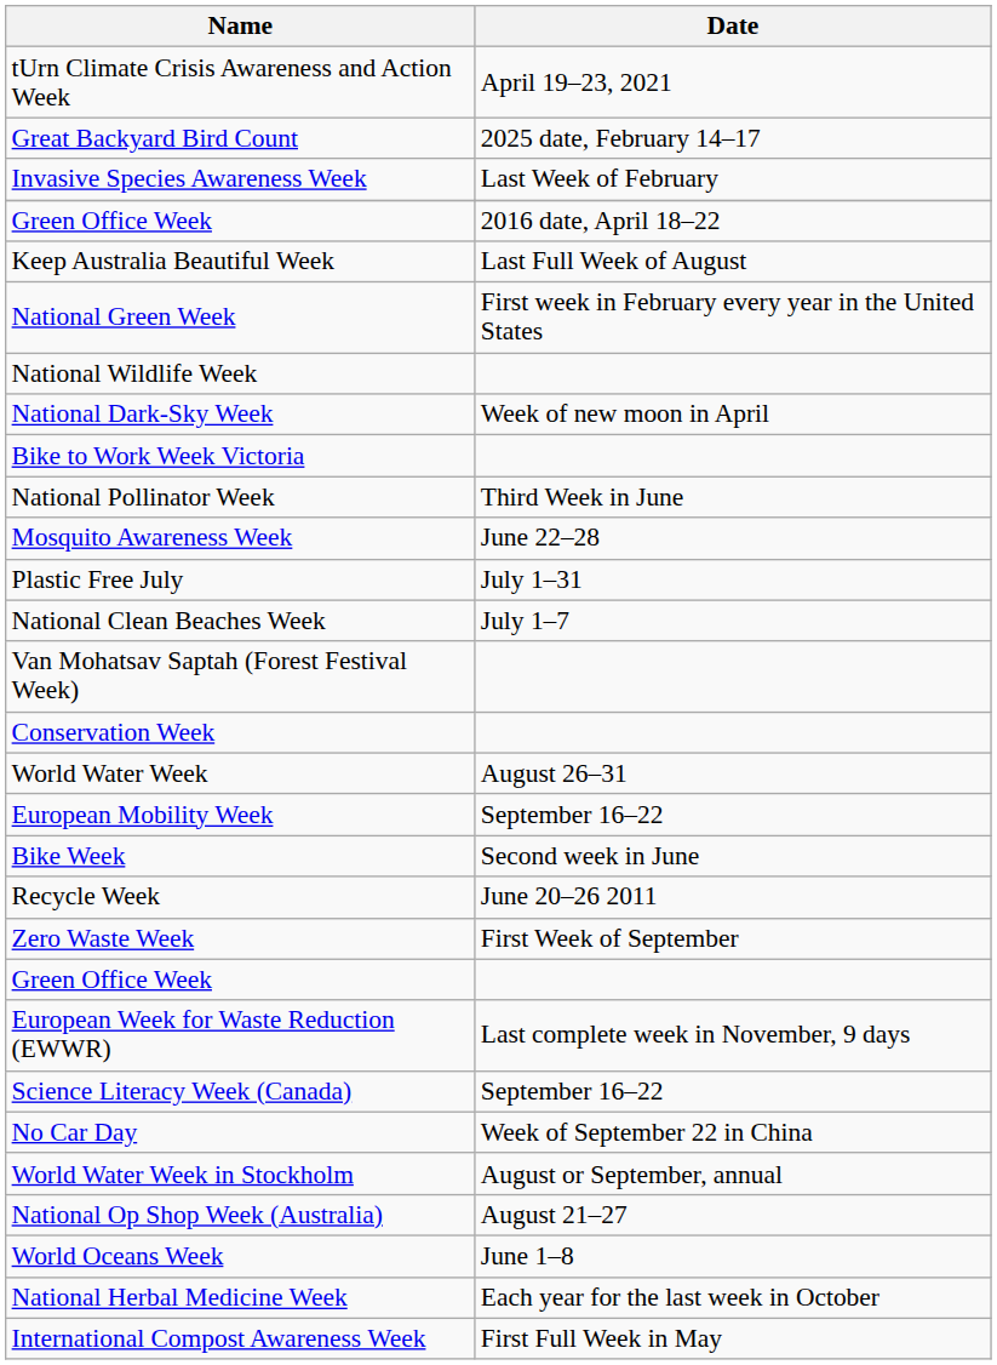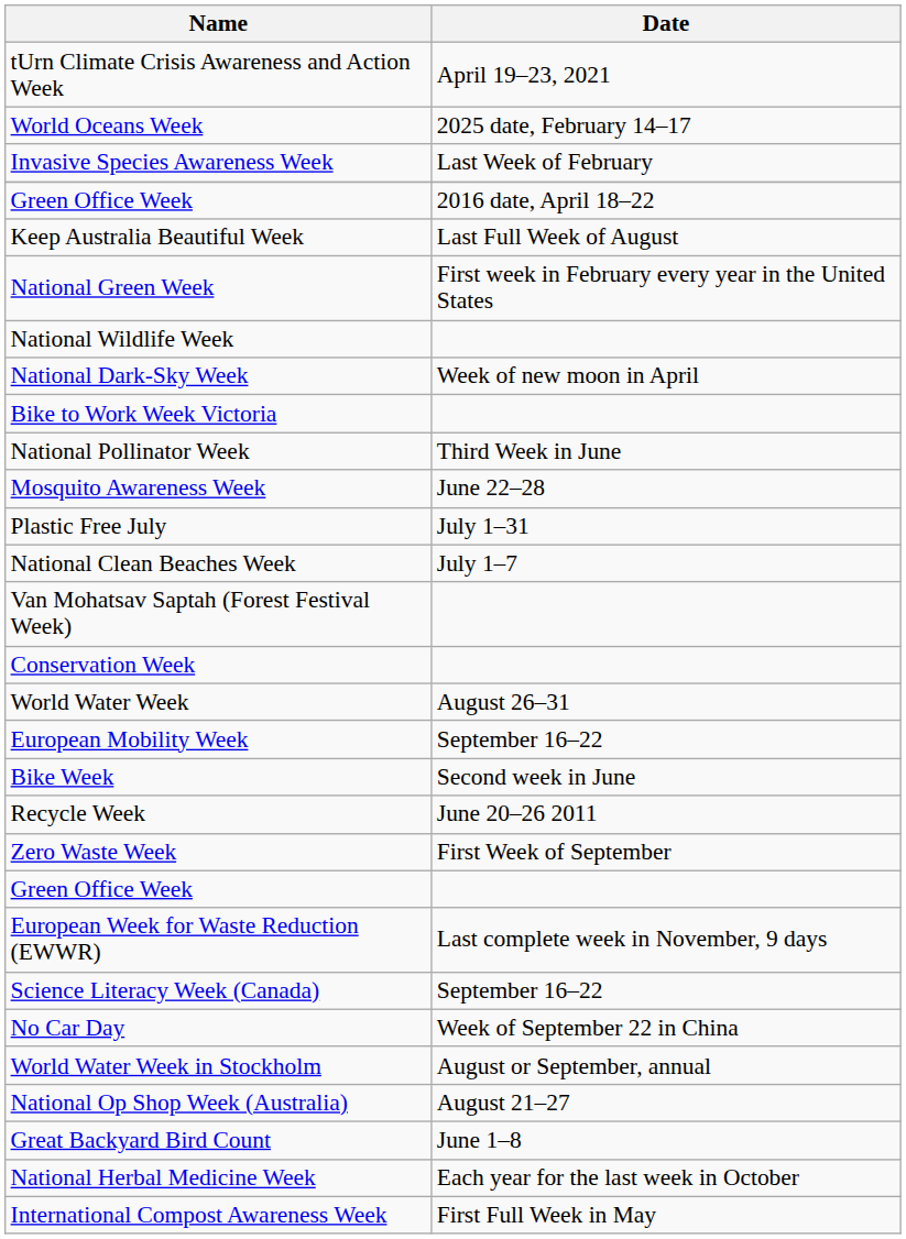row 3 | Name: Great Backyard Bird Count -> World Oceans Week
row 28 | Name: World Oceans Week -> Great Backyard Bird Count
